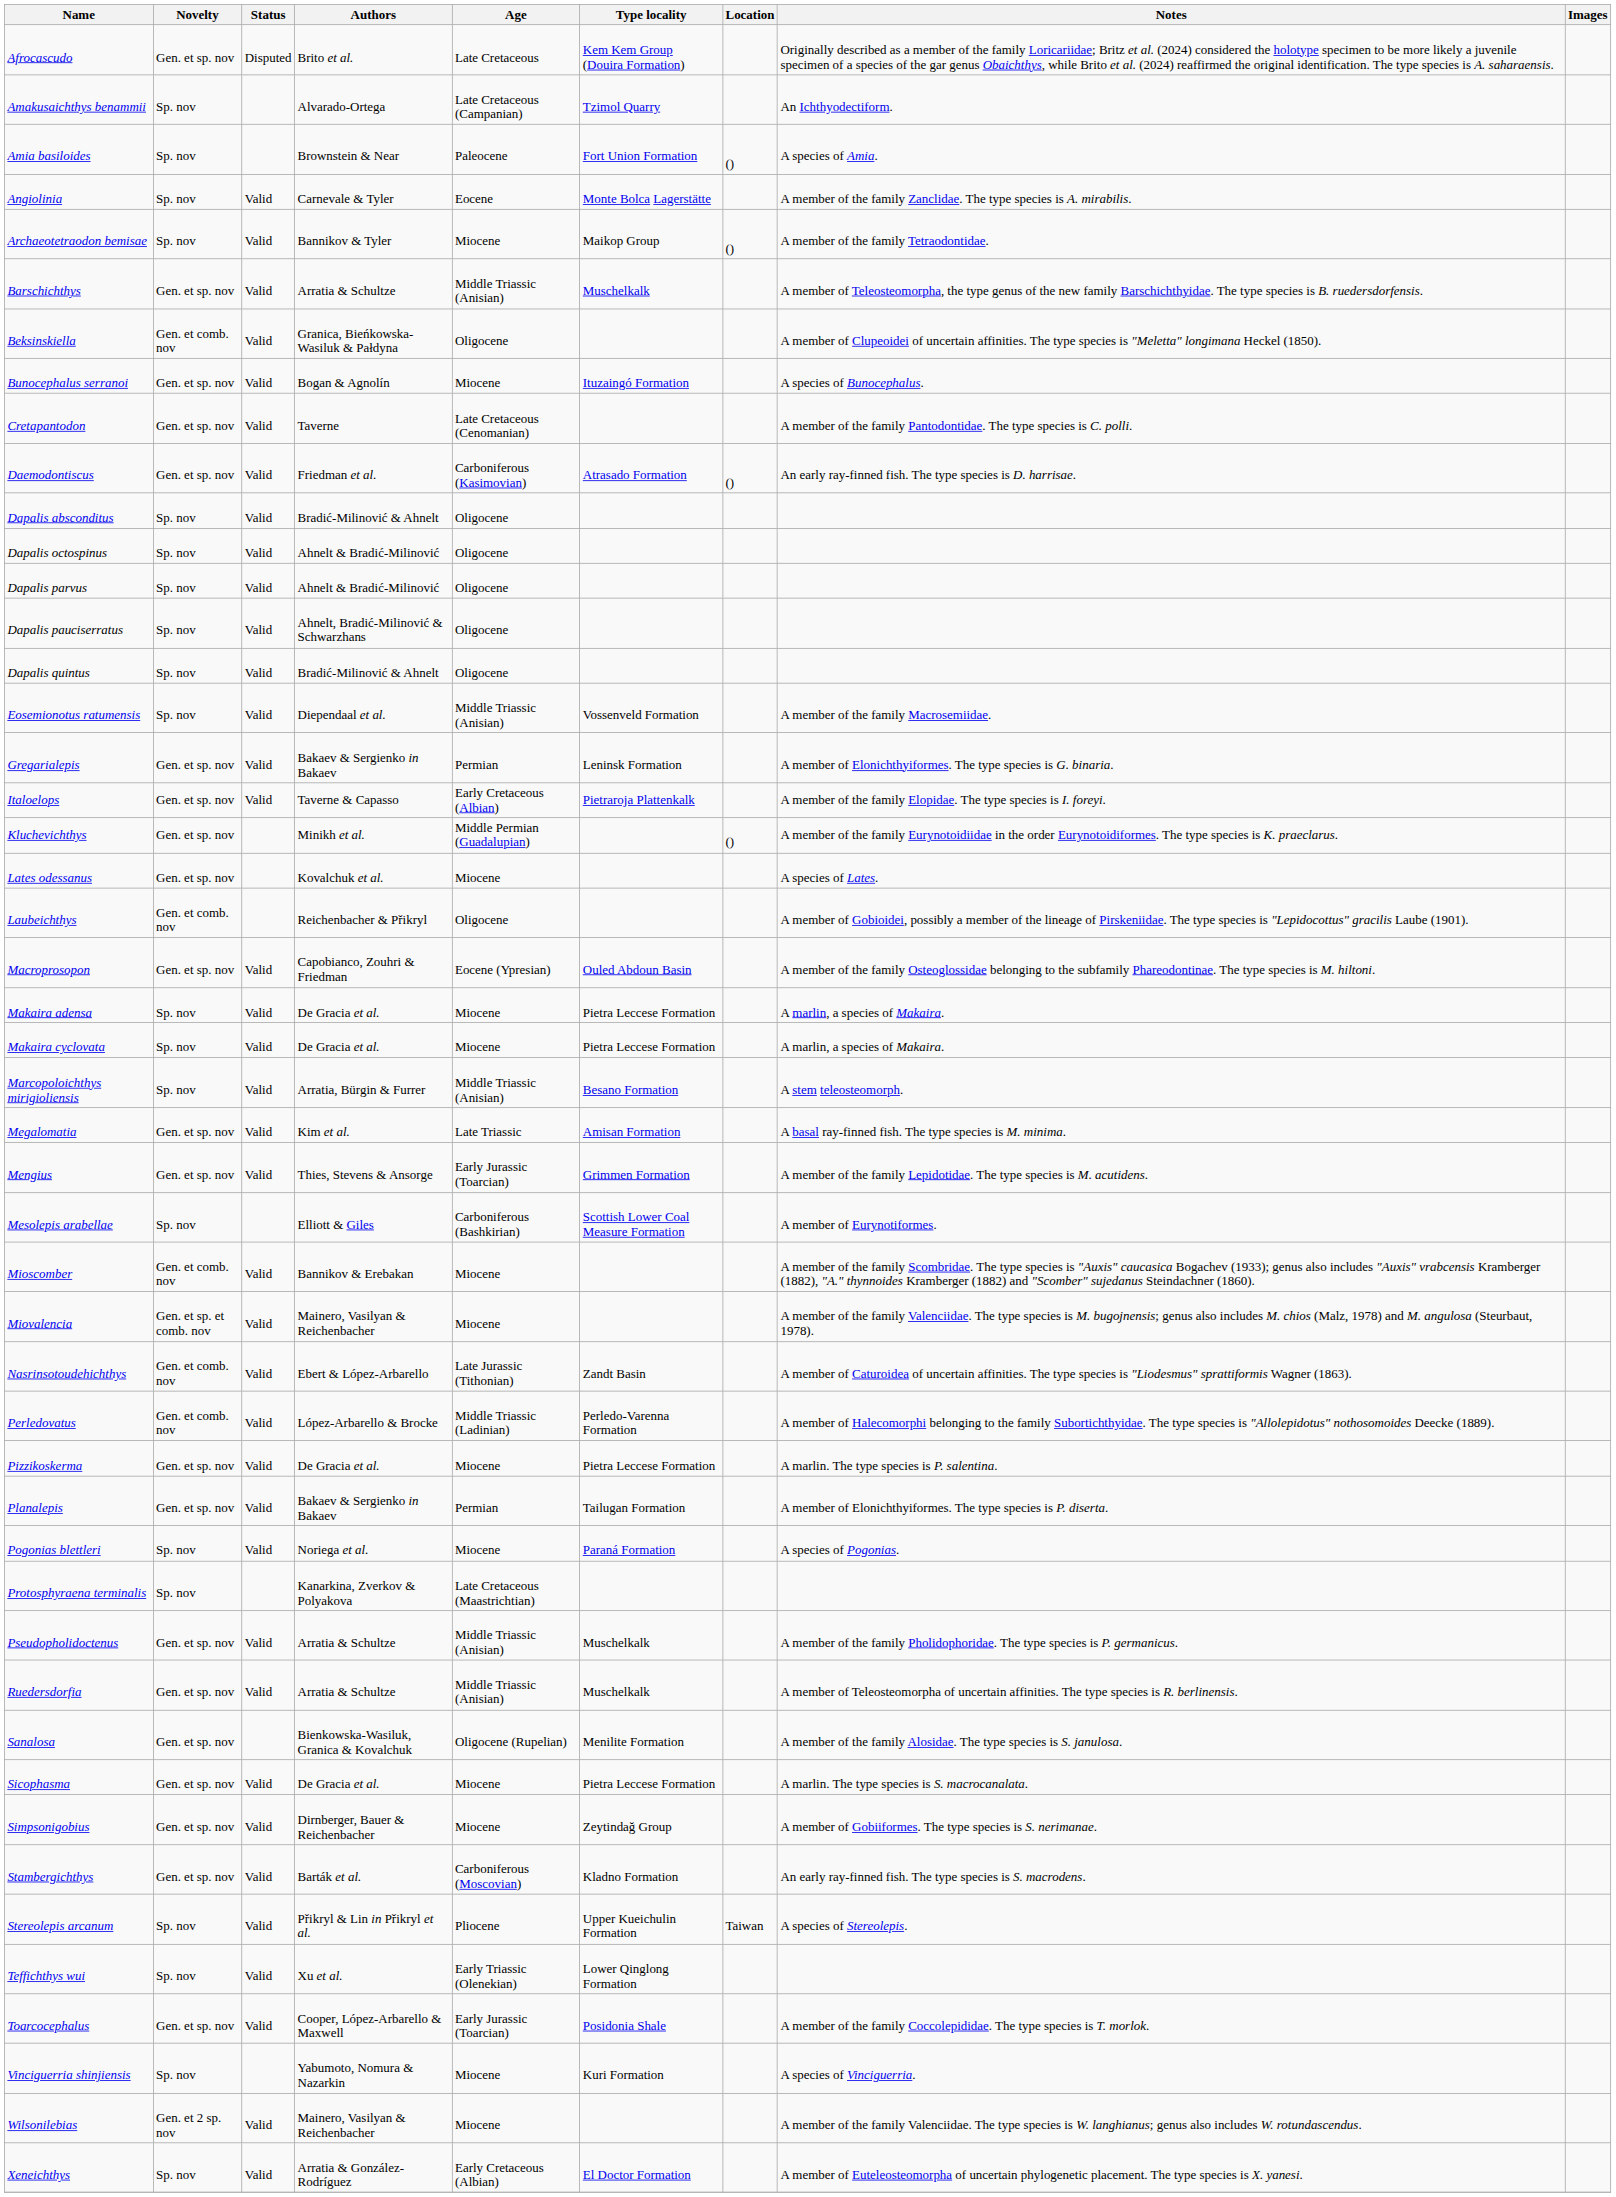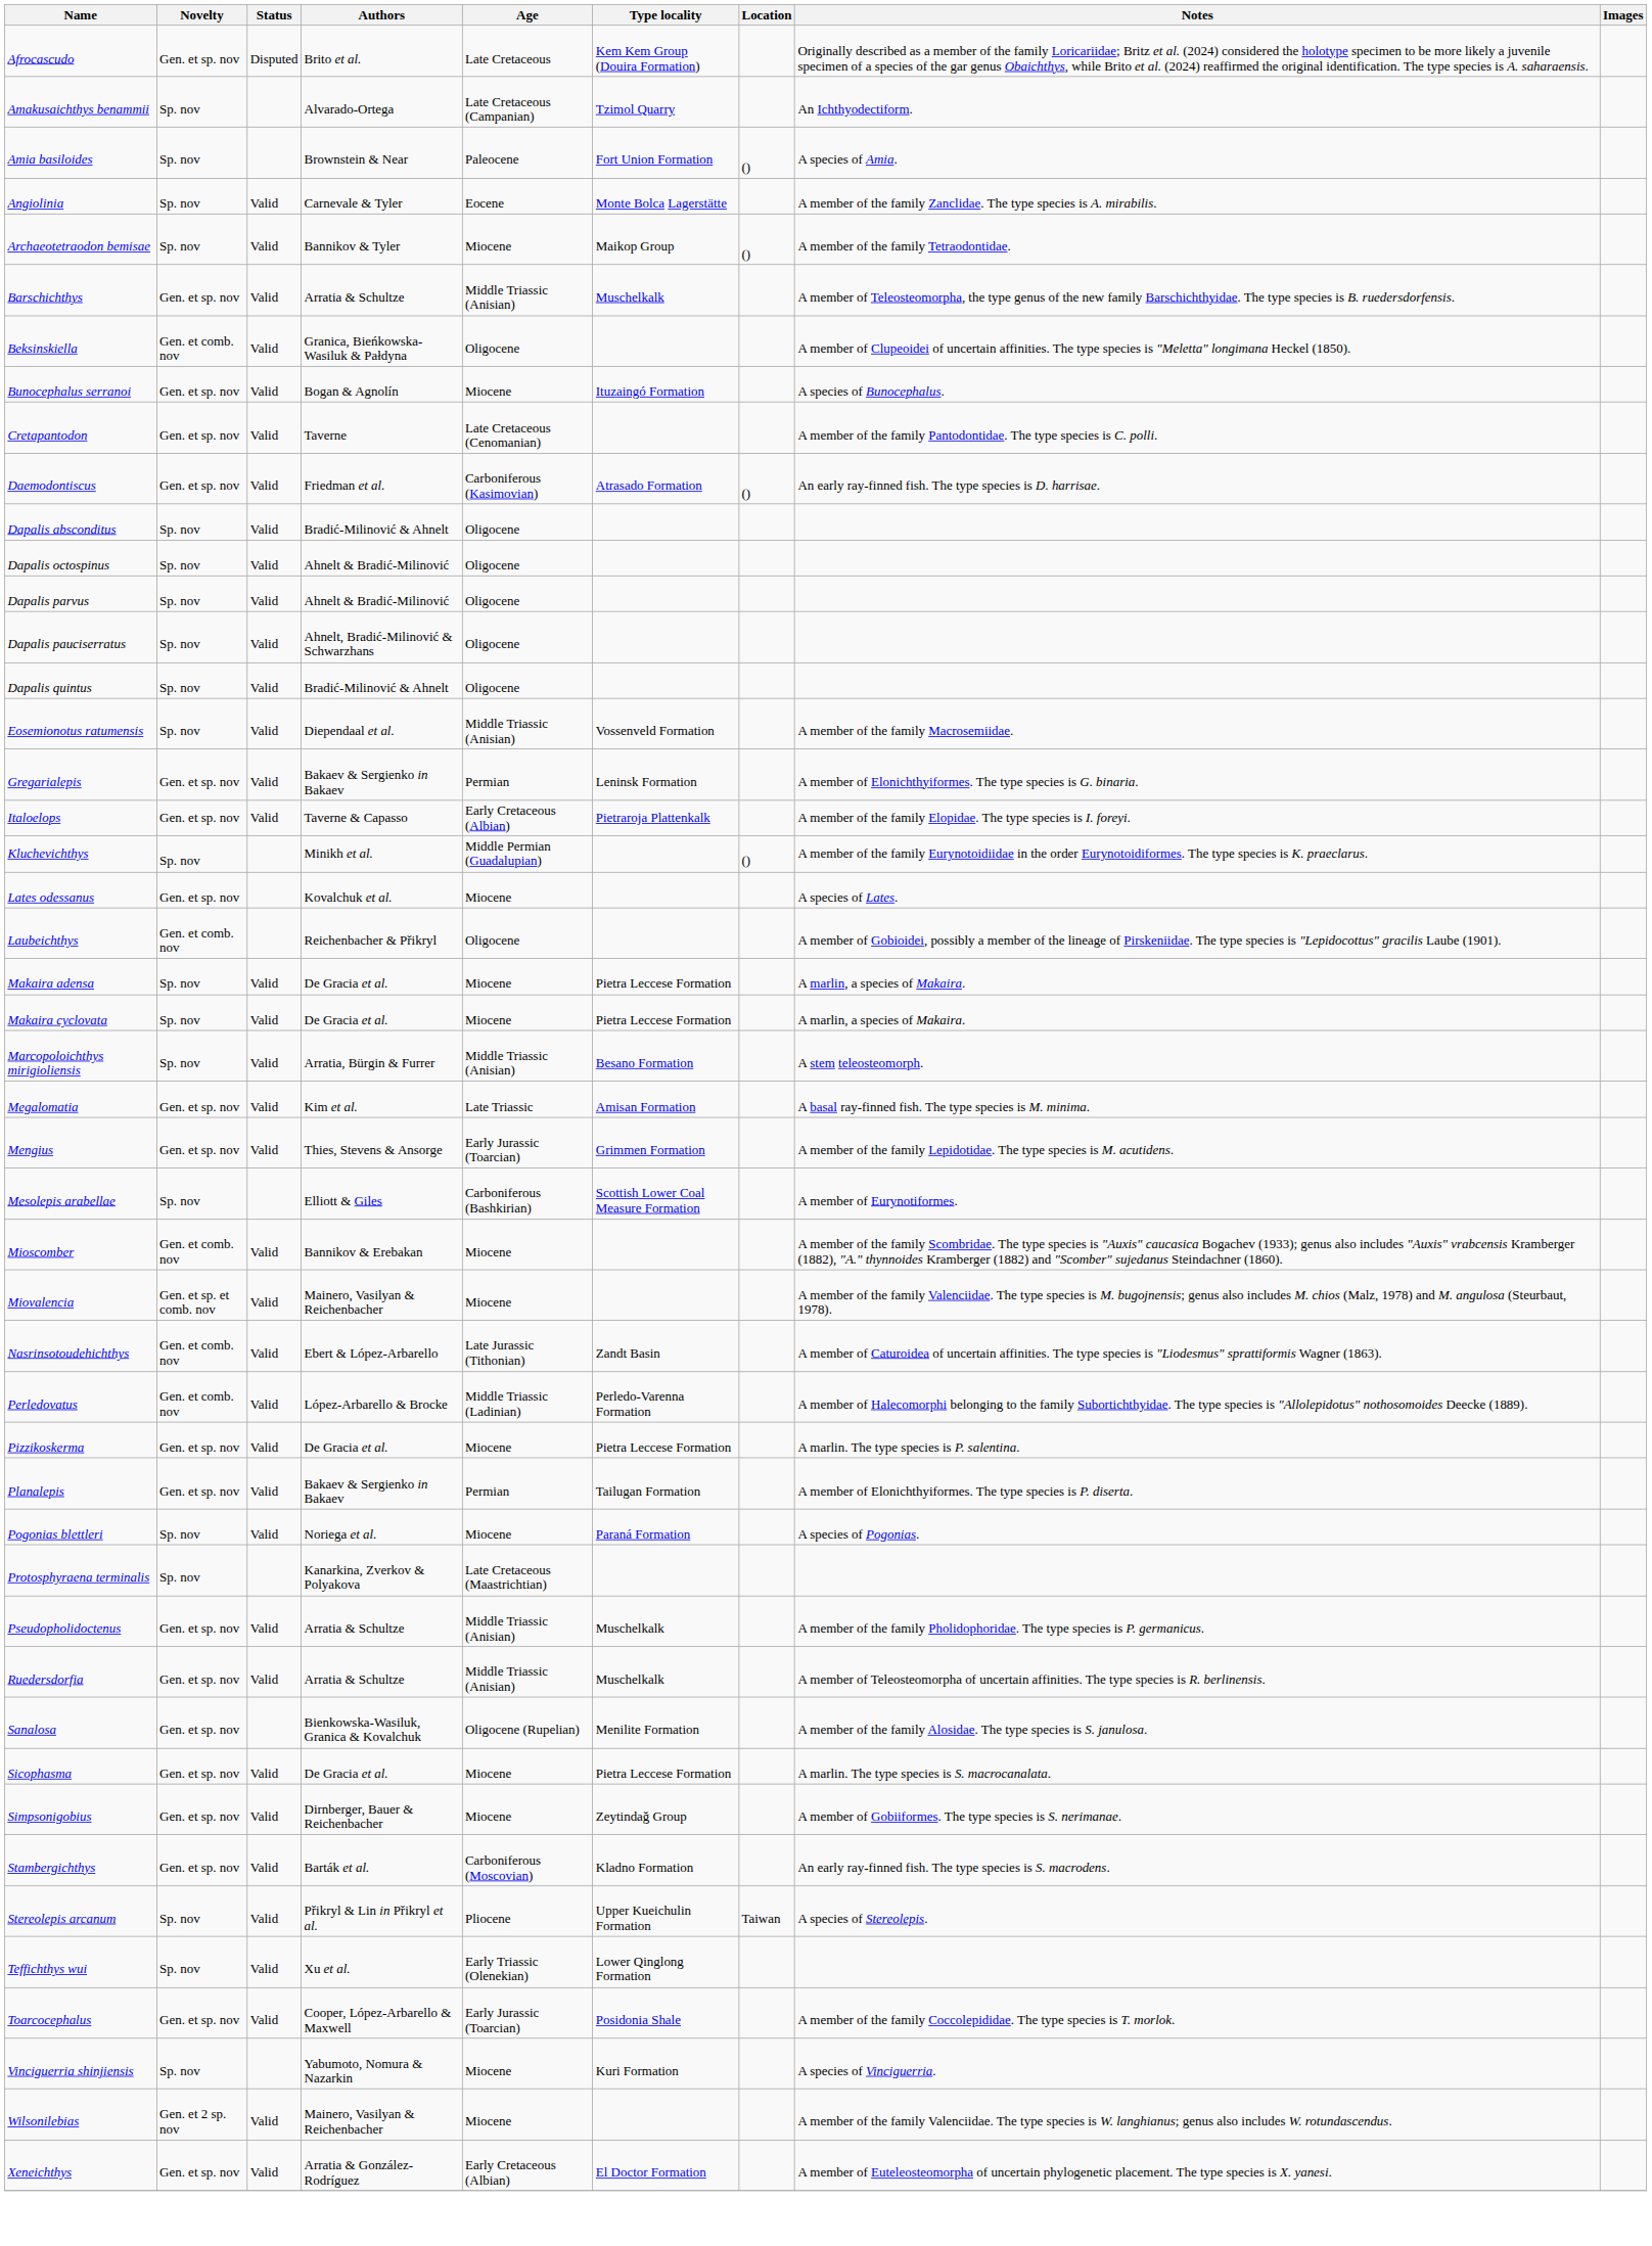Kluchevichthys | Novelty: Gen. et sp. nov -> Sp. nov
- row: Macroprosopon | Gen. et sp. nov | Valid | Capobianco, Zouhri & Friedman | Eocene (Ypresian) | Ouled Abdoun Basin | A member of the family Osteoglossidae belonging to the subfamily Phareodontinae. The type species is M. hiltoni.
Xeneichthys | Novelty: Sp. nov -> Gen. et sp. nov
